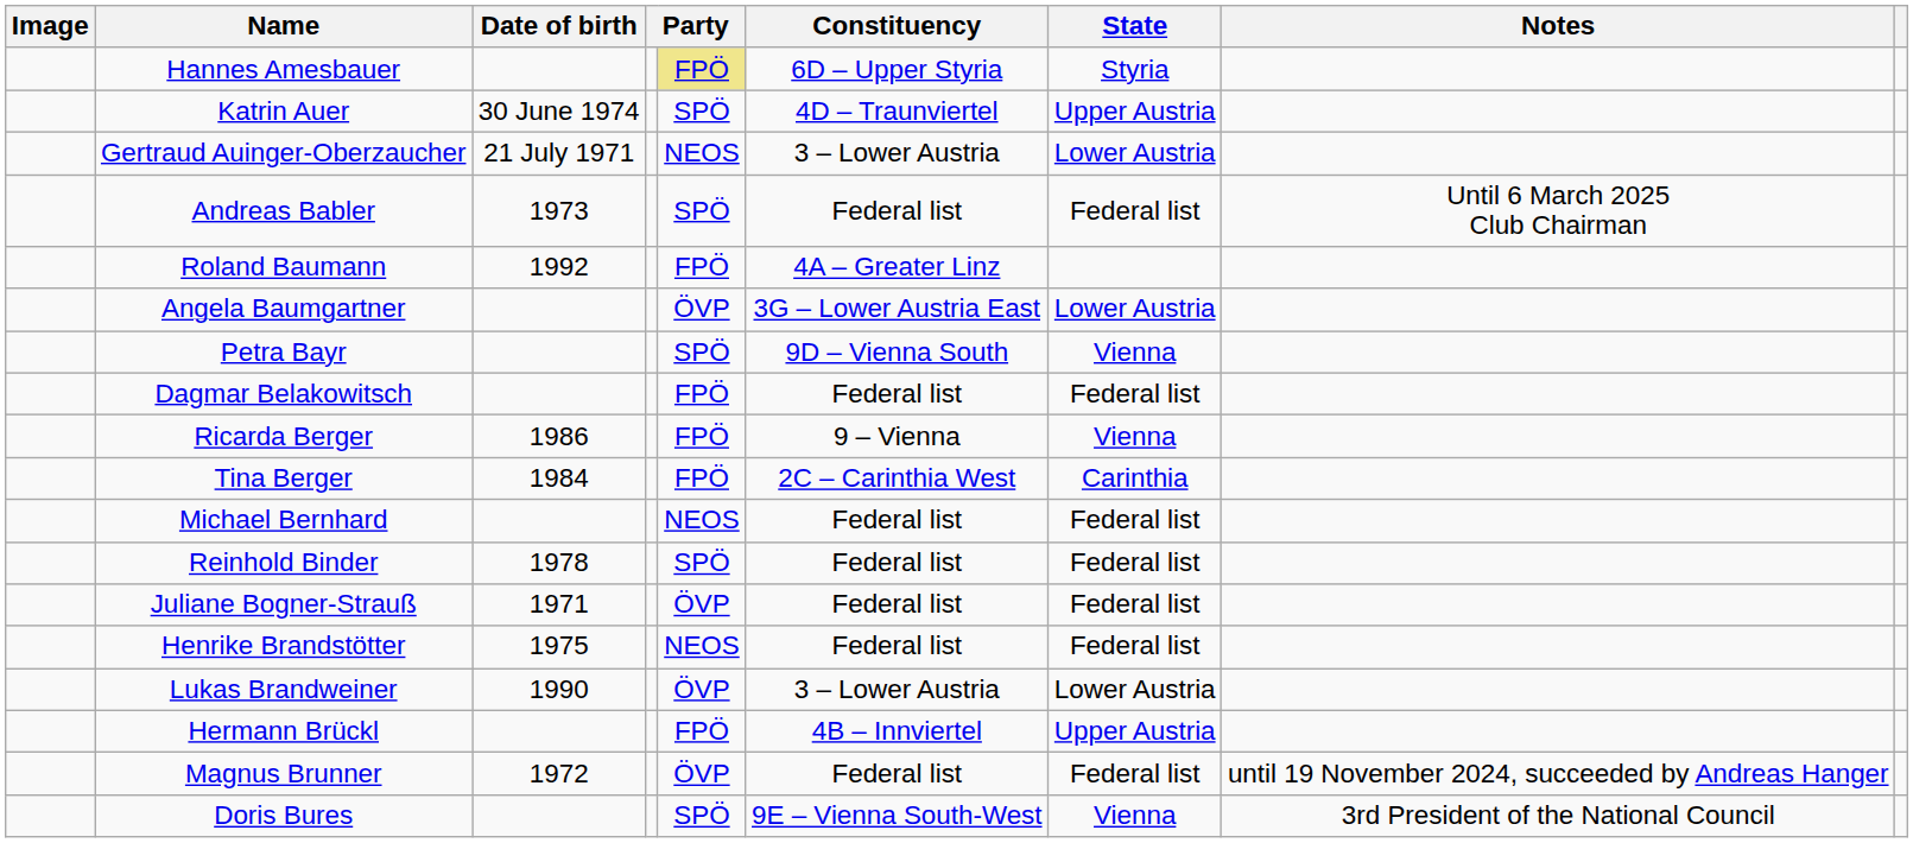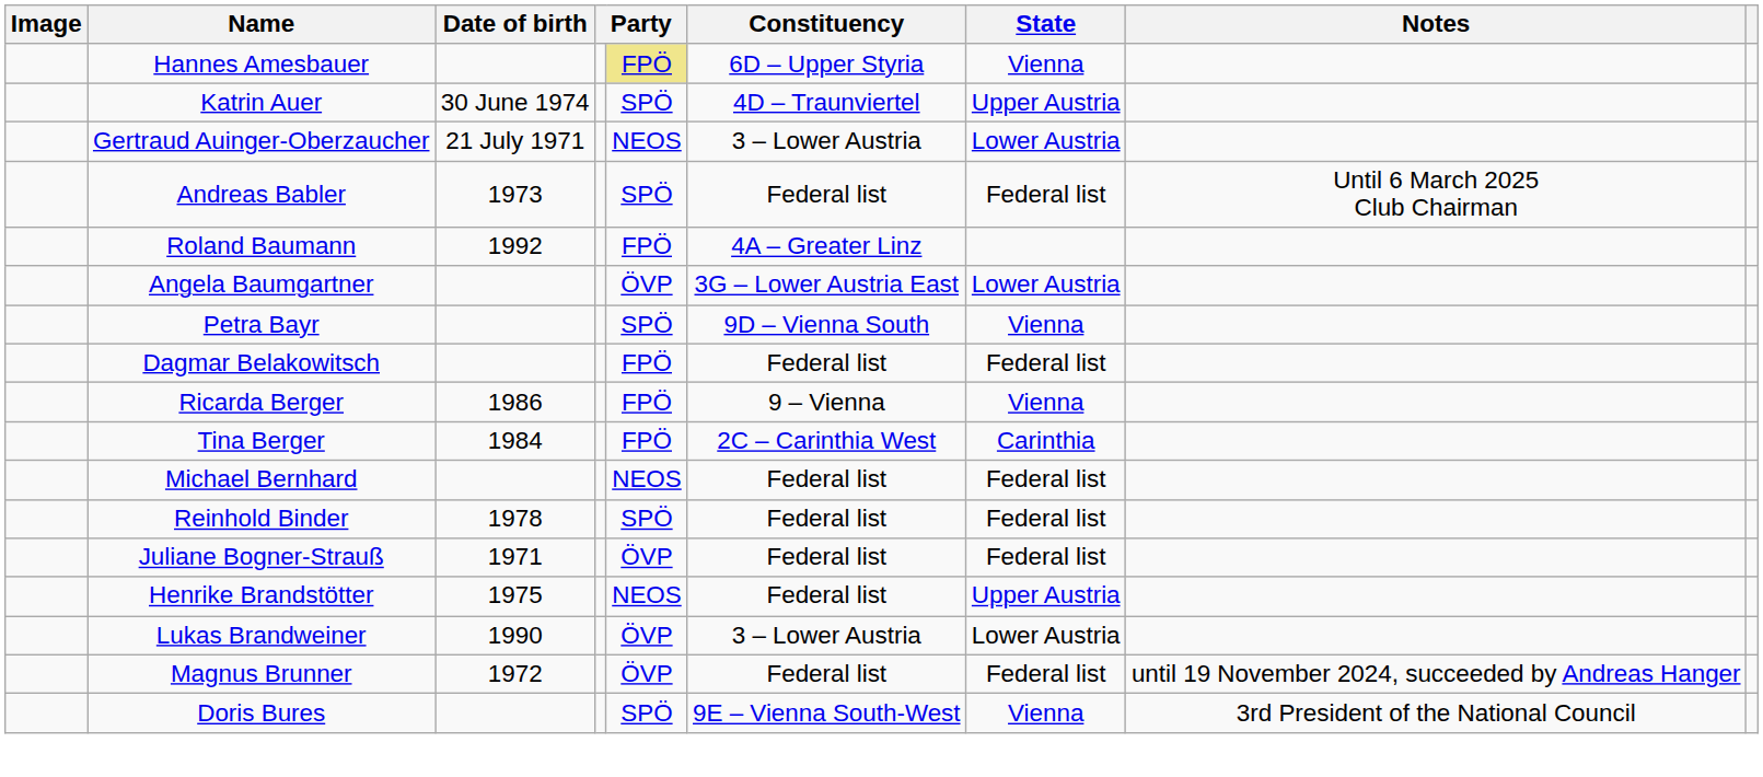Hannes Amesbauer | State: Styria -> Vienna
Henrike Brandstötter | State: Federal list -> Upper Austria
- row: Hermann Brückl | FPÖ | 4B – Innviertel | Upper Austria
